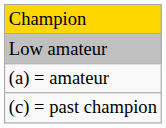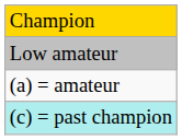row 4 | column 1: no background -> paleturquoise background
